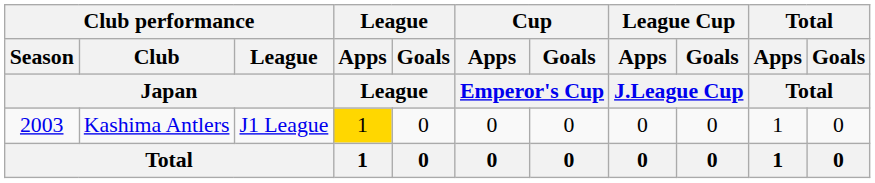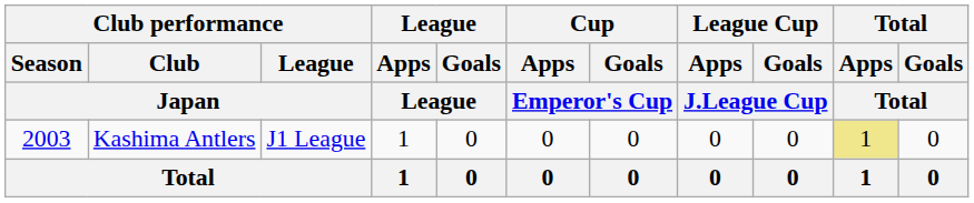Kashima Antlers | League / Apps / League: gold background -> no background
Kashima Antlers | Total / Apps / Total: no background -> khaki background
